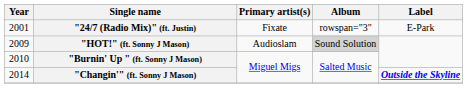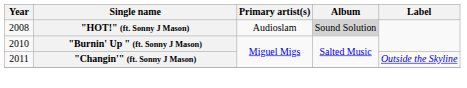- row: 2001 | "24/7 (Radio Mix)" (ft. Justin) | Fixate | rowspan="3" | E-Park
"HOT!" (ft. Sonny J Mason) | Year: 2009 -> 2008
"Changin'" (ft. Sonny J Mason) | Year: 2014 -> 2011
"Changin'" (ft. Sonny J Mason) | Label: bold -> normal
